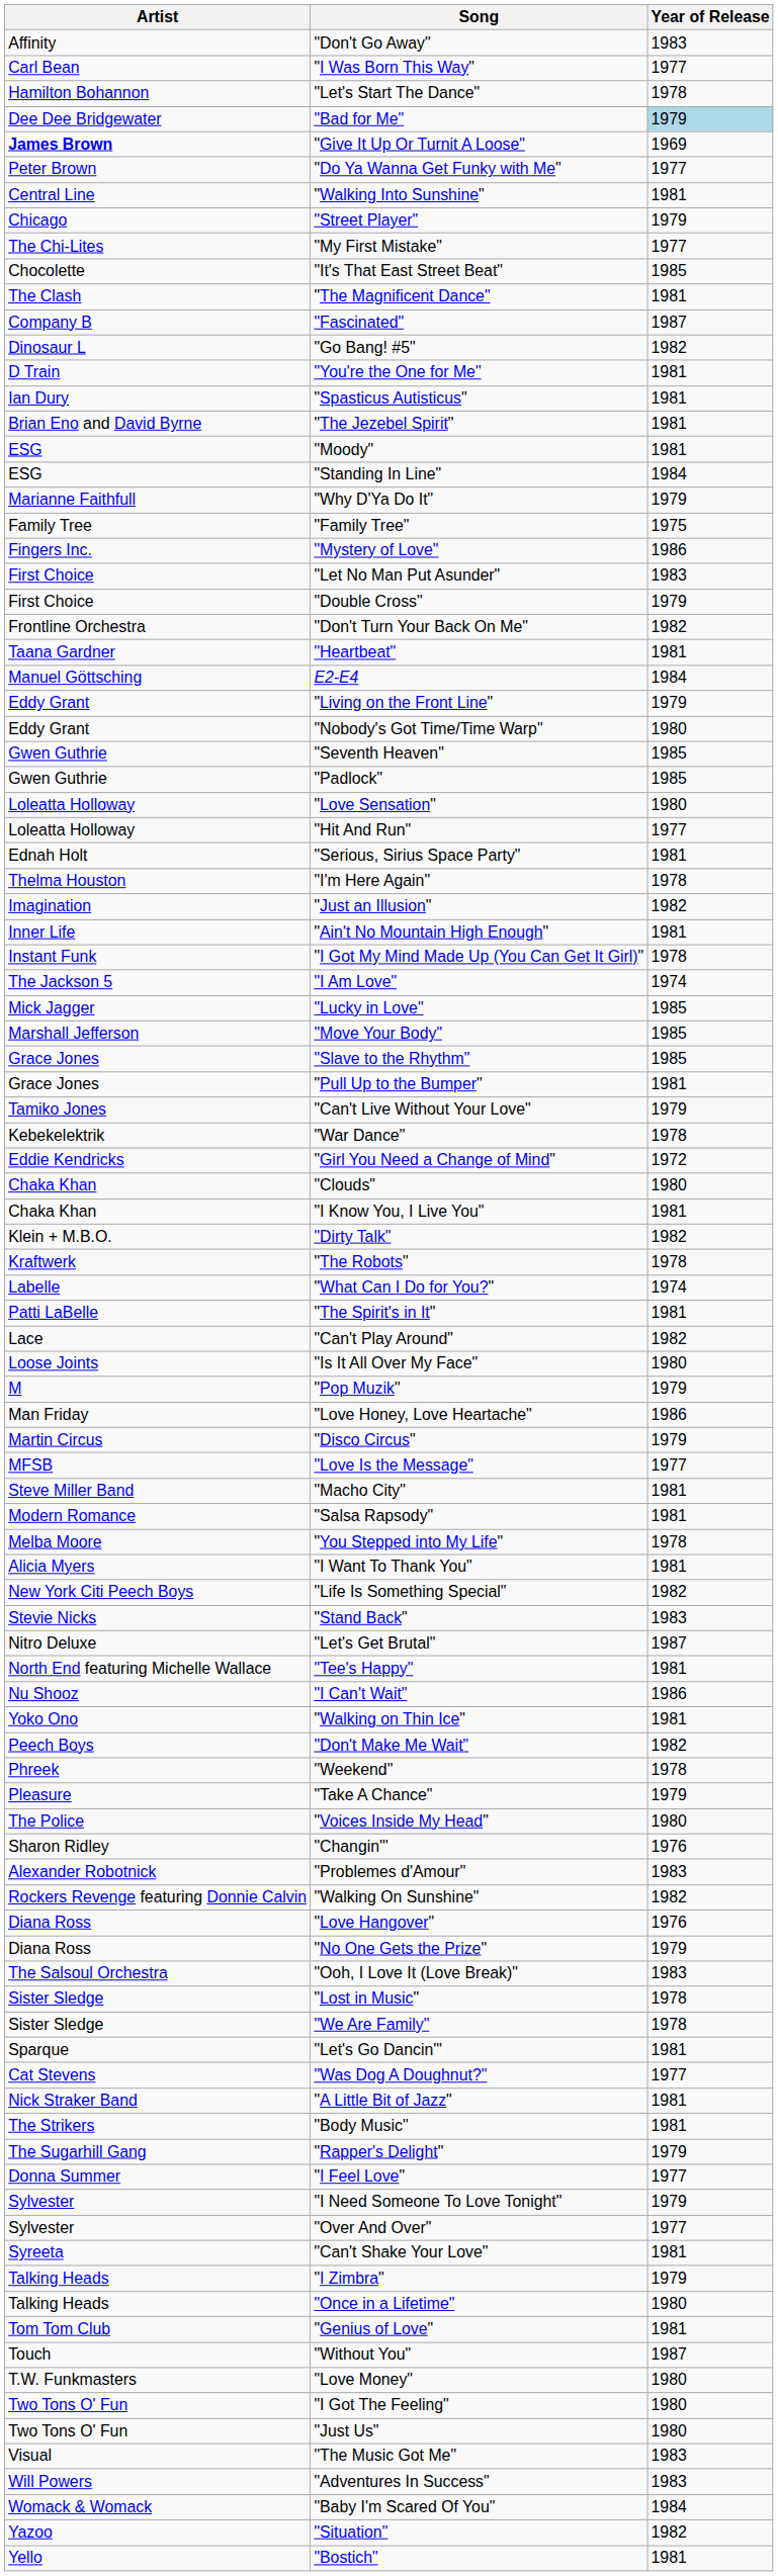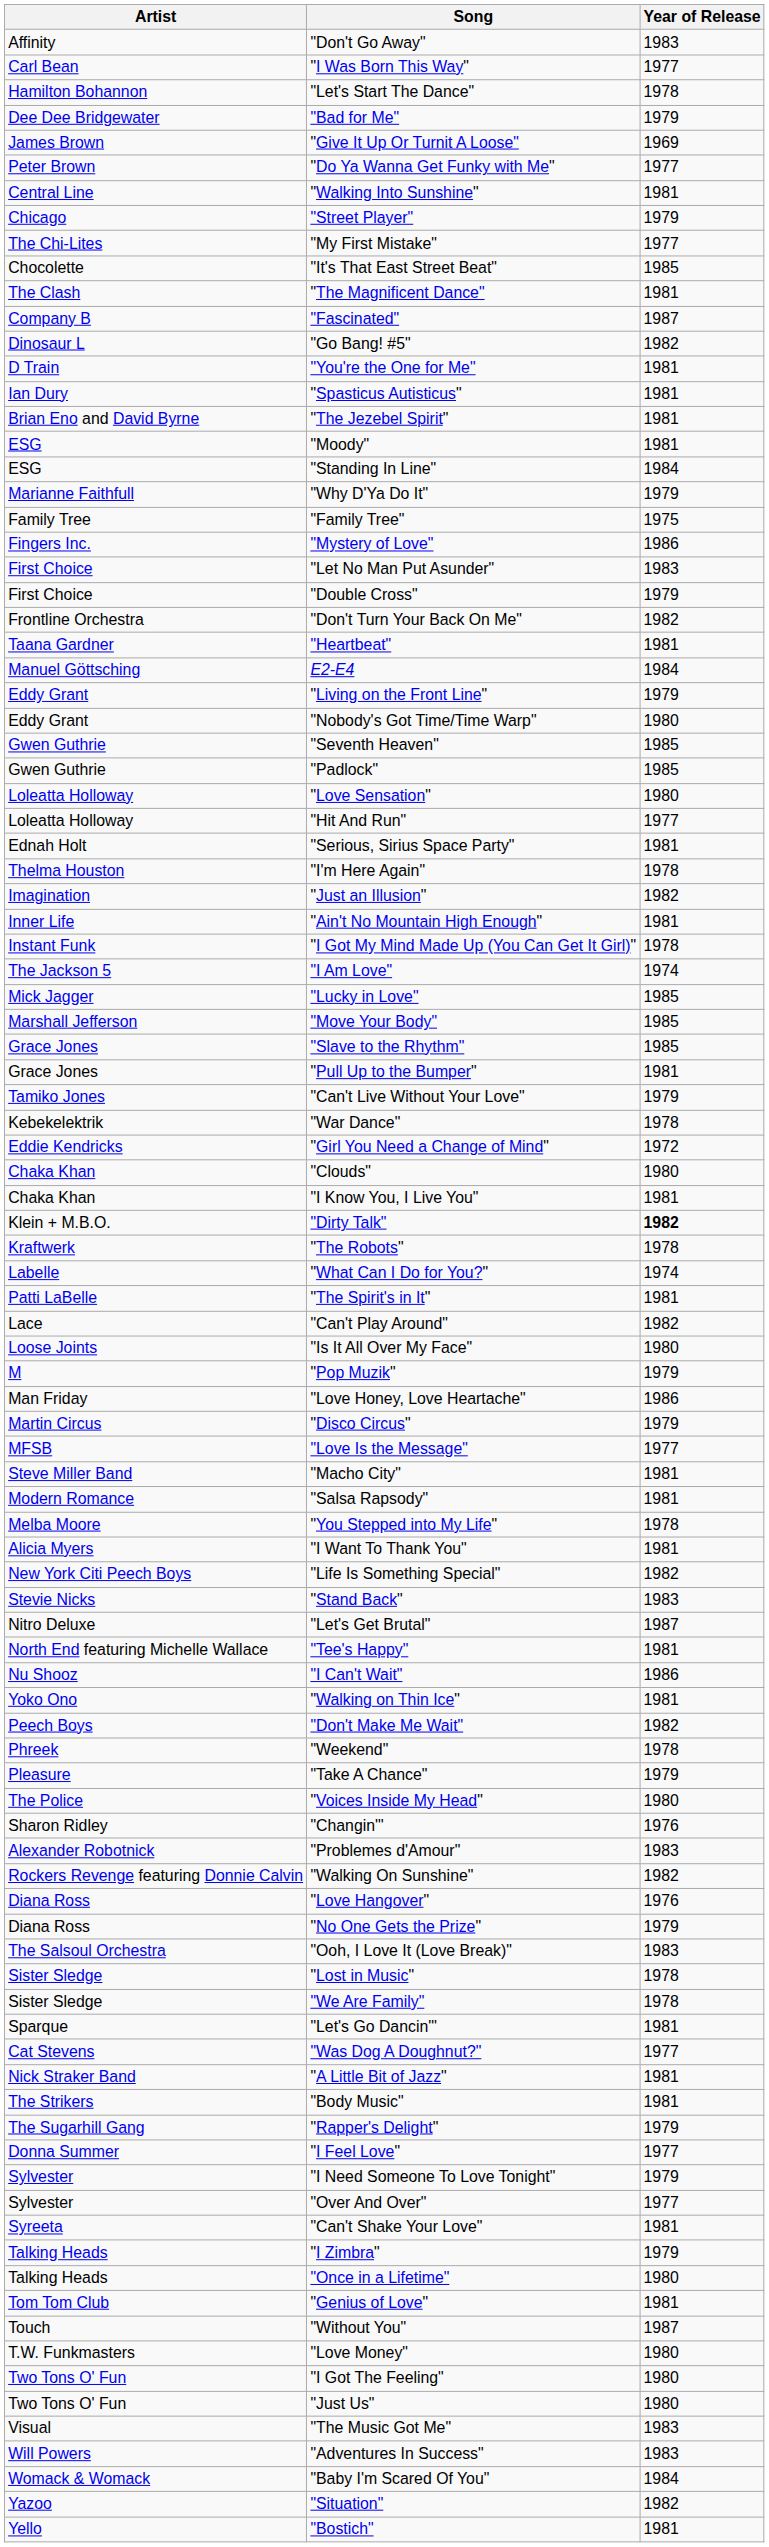"Bad for Me" | Year of Release: lightblue background -> no background
"Give It Up Or Turnit A Loose" | Artist: bold -> normal
"Dirty Talk" | Year of Release: normal -> bold
